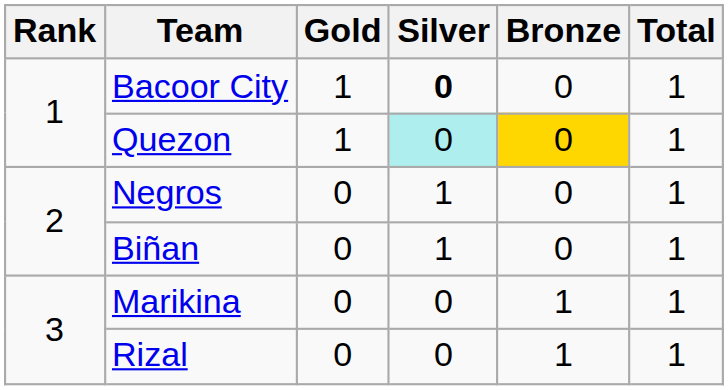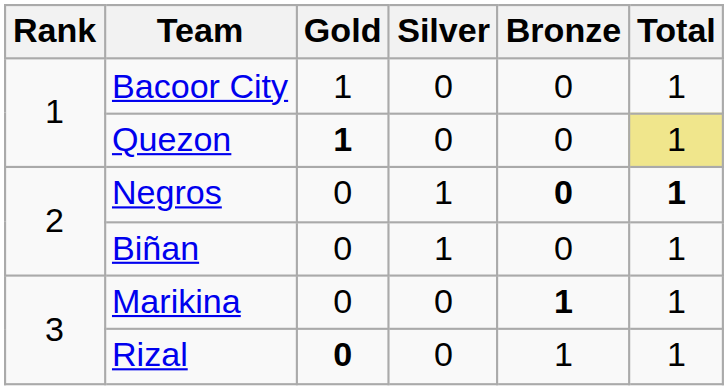Bacoor City | Silver: bold -> normal
Quezon | Gold: normal -> bold
Quezon | Silver: paleturquoise background -> no background
Quezon | Bronze: gold background -> no background
Quezon | Total: no background -> khaki background
Negros | Bronze: normal -> bold
Negros | Total: normal -> bold
Marikina | Bronze: normal -> bold
Rizal | Gold: normal -> bold
